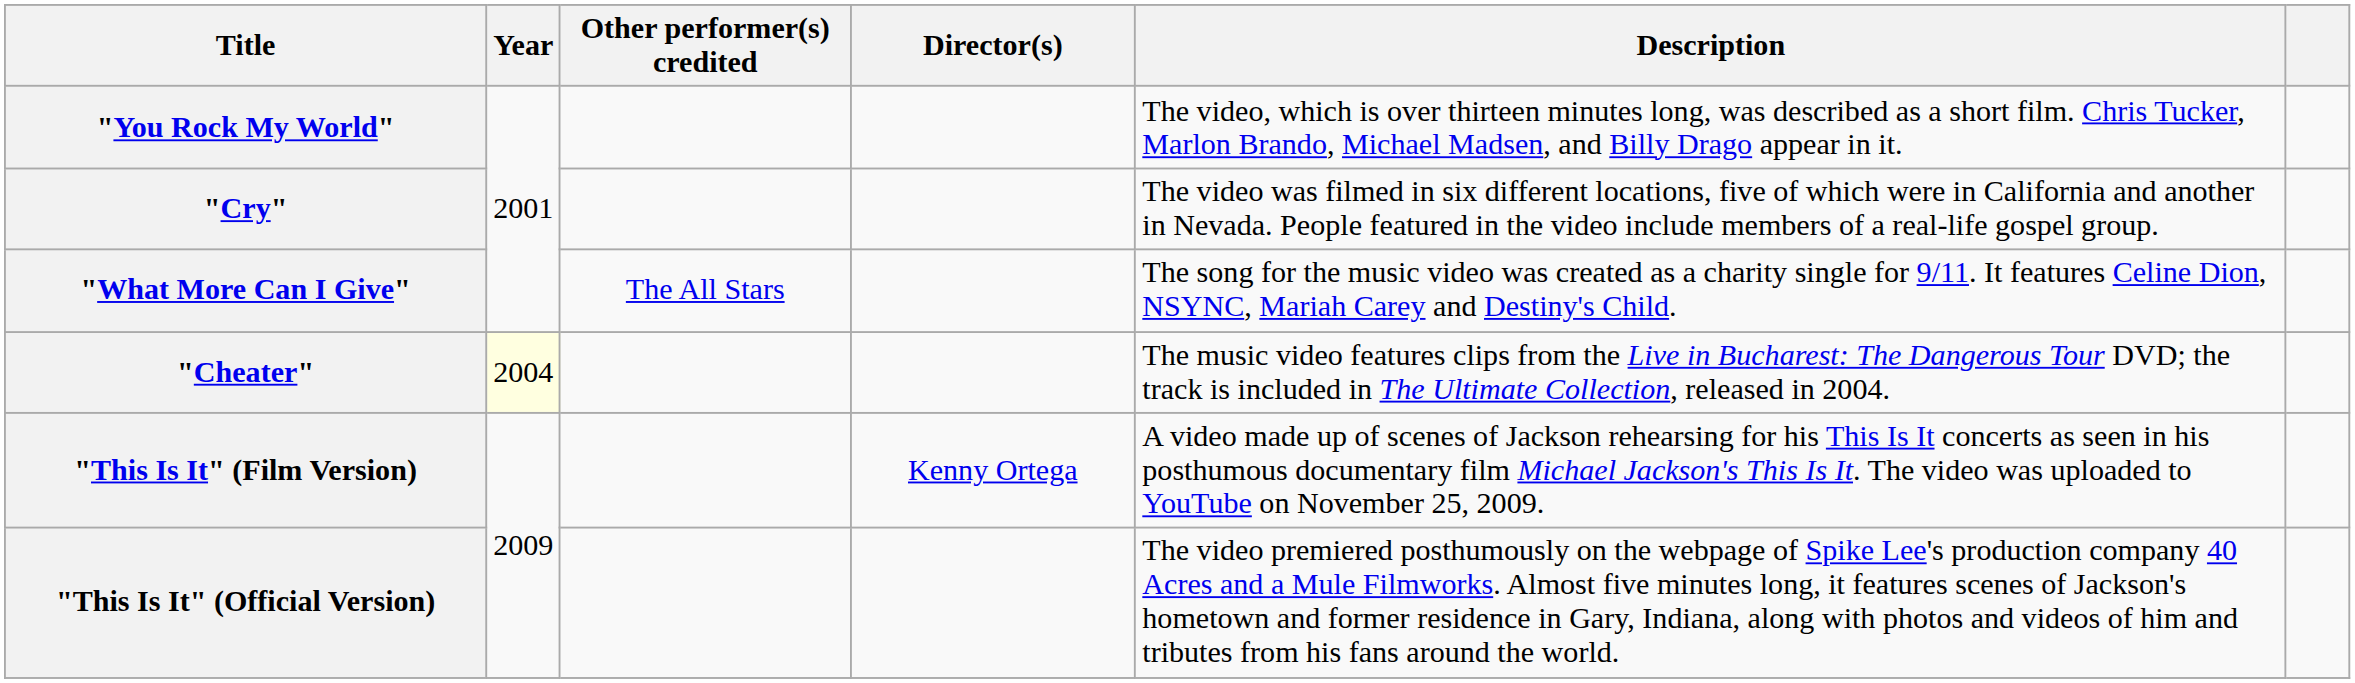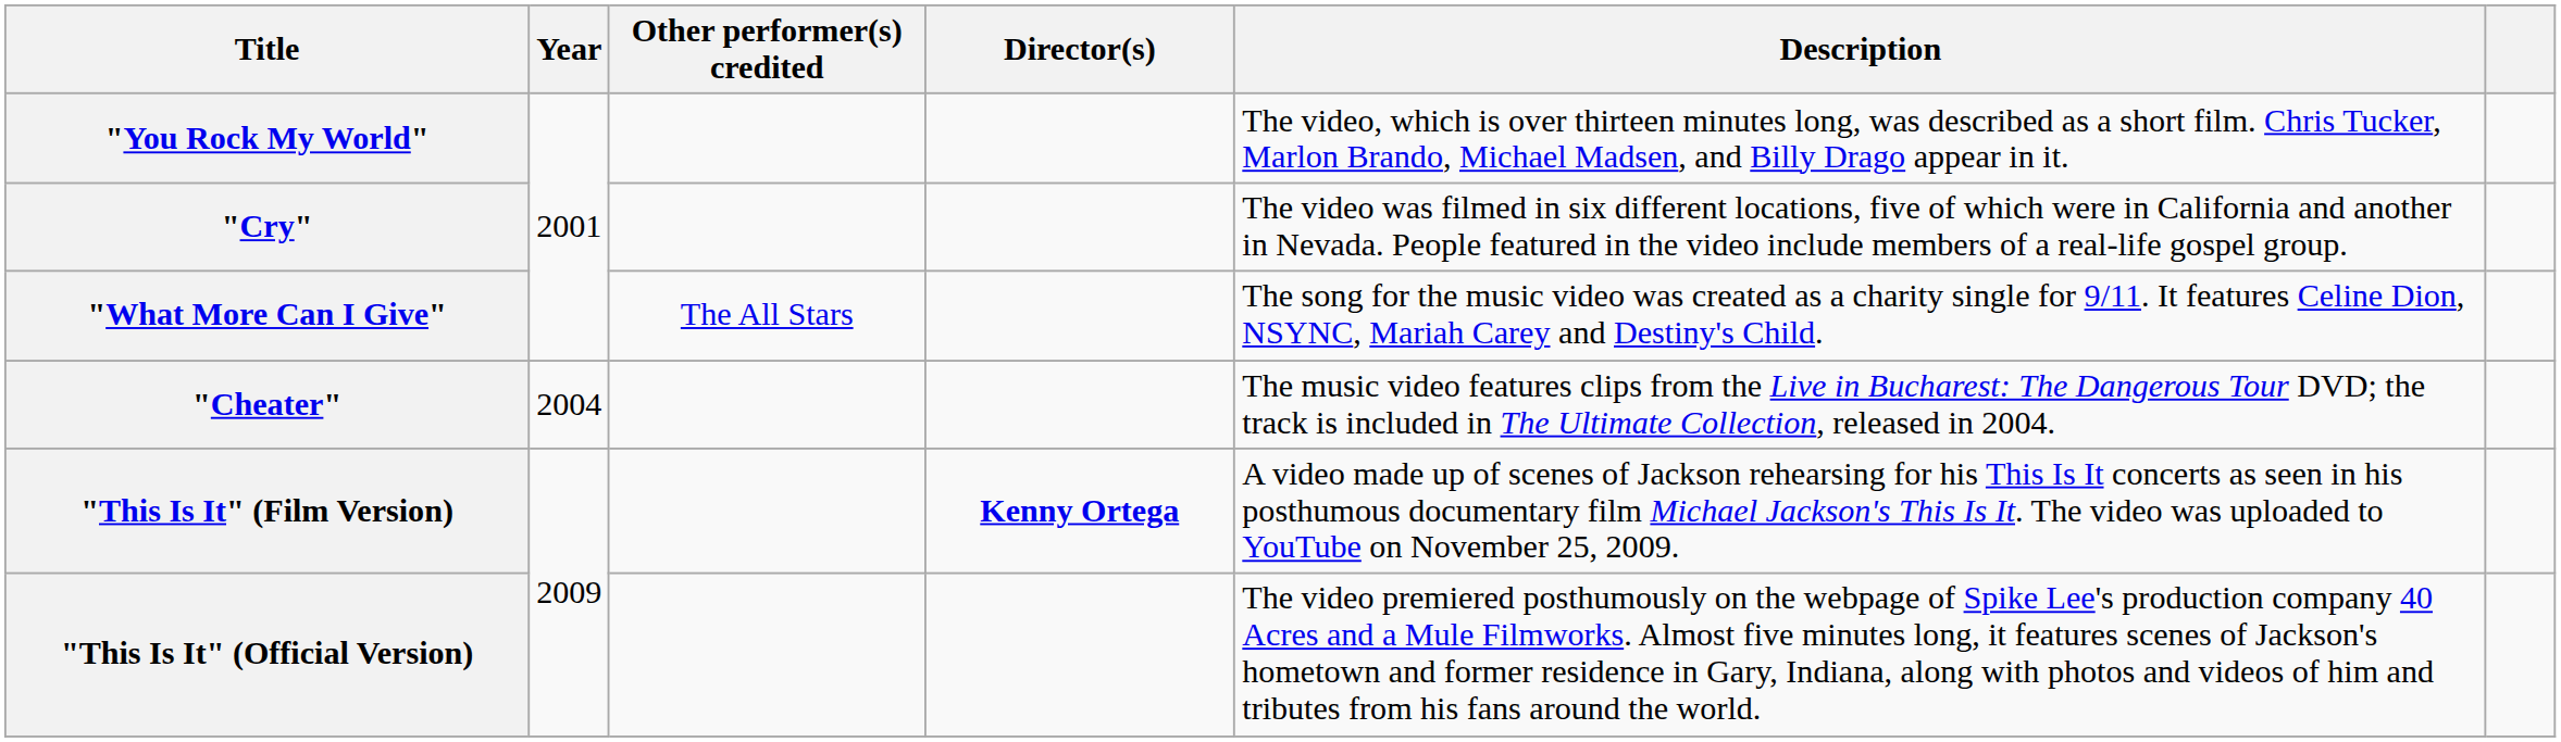"Cheater" | Year: lightyellow background -> no background
"This Is It" (Film Version) | Director(s): normal -> bold
